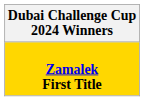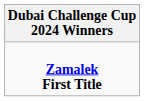row 2 | column 1: gold background -> no background
